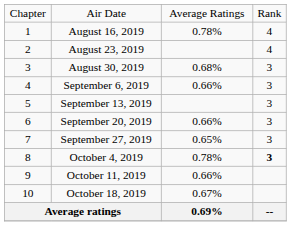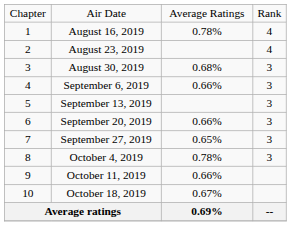October 4, 2019 | column 4: bold -> normal
